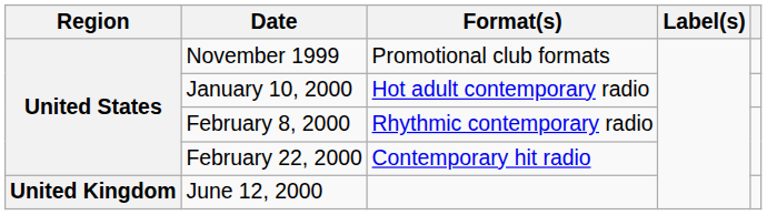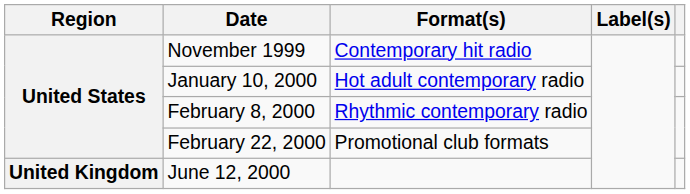November 1999 | Format(s): Promotional club formats -> Contemporary hit radio
February 22, 2000 | Format(s): Contemporary hit radio -> Promotional club formats
